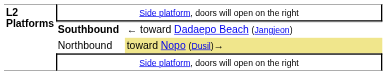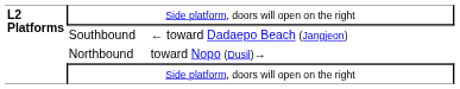Southbound | column 2: bold -> normal
Northbound | column 3: khaki background -> no background
